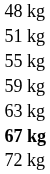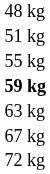59 kg | column 1: normal -> bold
67 kg | column 1: bold -> normal
